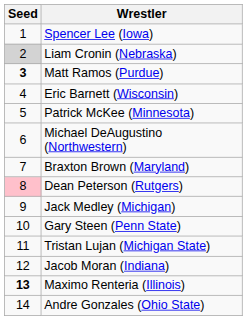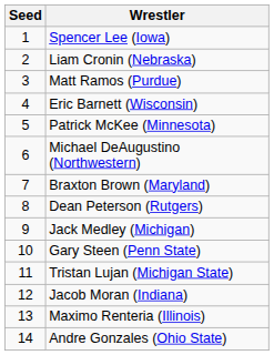Liam Cronin (Nebraska) | Seed: lightgrey background -> no background
Matt Ramos (Purdue) | Seed: bold -> normal
Dean Peterson (Rutgers) | Seed: pink background -> no background
Maximo Renteria (Illinois) | Seed: bold -> normal
